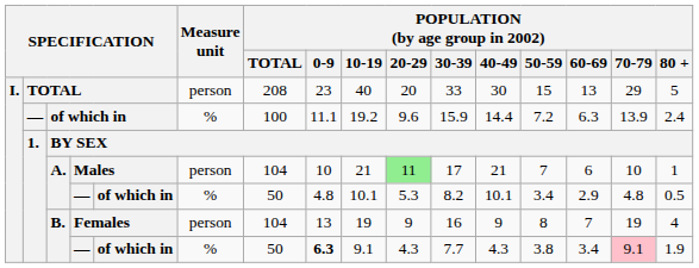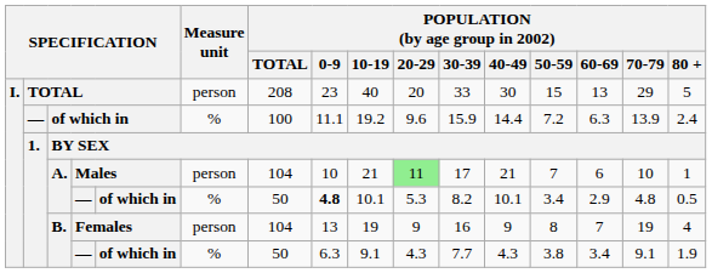A. / — | POPULATION (by age group in 2002) / 0-9: normal -> bold
B. / — | POPULATION (by age group in 2002) / 0-9: bold -> normal
B. / — | POPULATION (by age group in 2002) / 70-79: pink background -> no background
